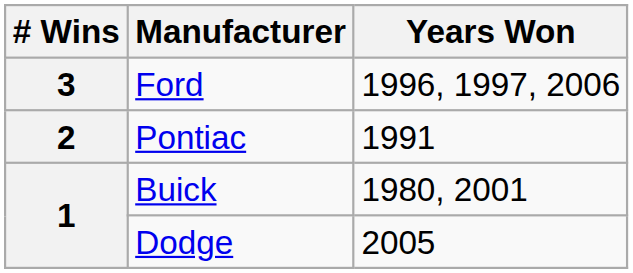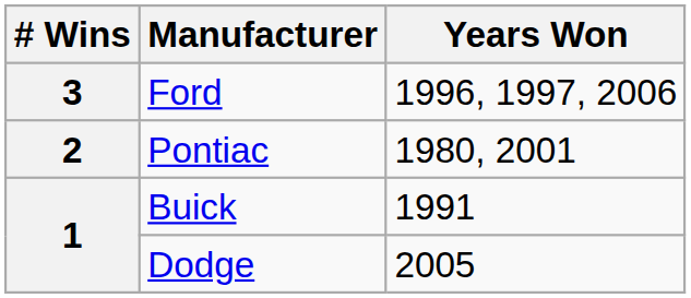Pontiac | Years Won: 1991 -> 1980, 2001
Buick | Years Won: 1980, 2001 -> 1991
